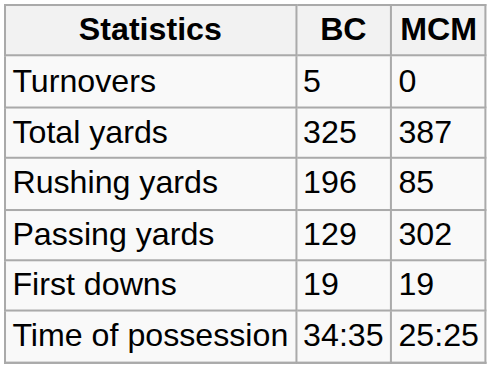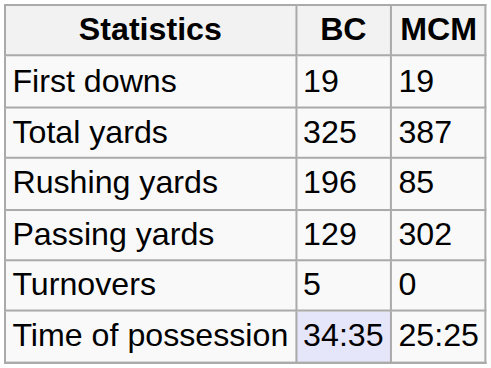rows swapped: First downs <-> Turnovers
Time of possession | BC: no background -> lavender background
